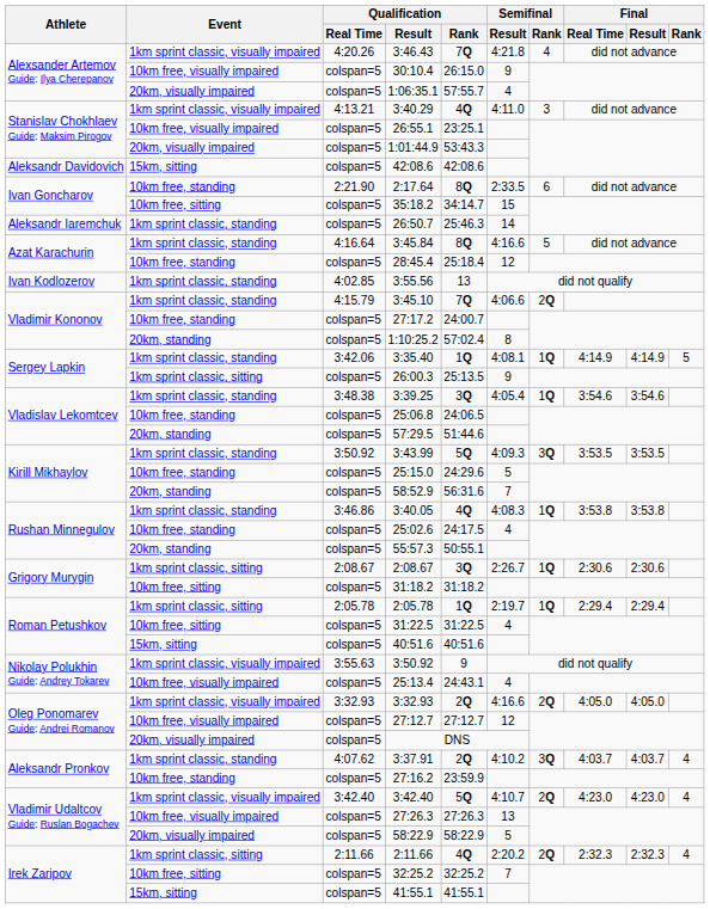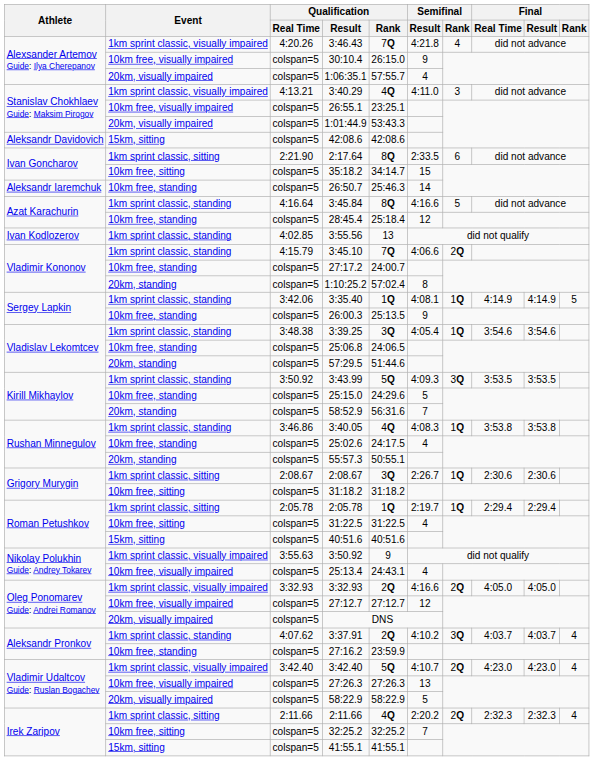2:17.64 | Event: 10km free, standing -> 1km sprint classic, sitting
26:50.7 | Event: 1km sprint classic, standing -> 10km free, standing
26:00.3 | Event: 1km sprint classic, sitting -> 10km free, standing
